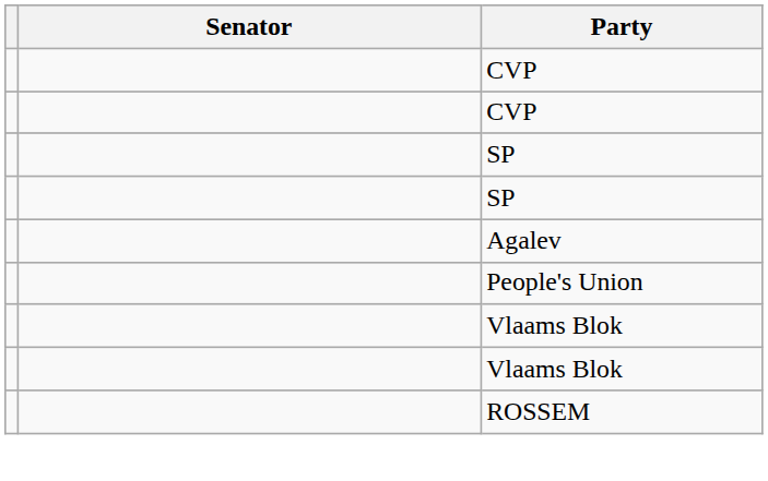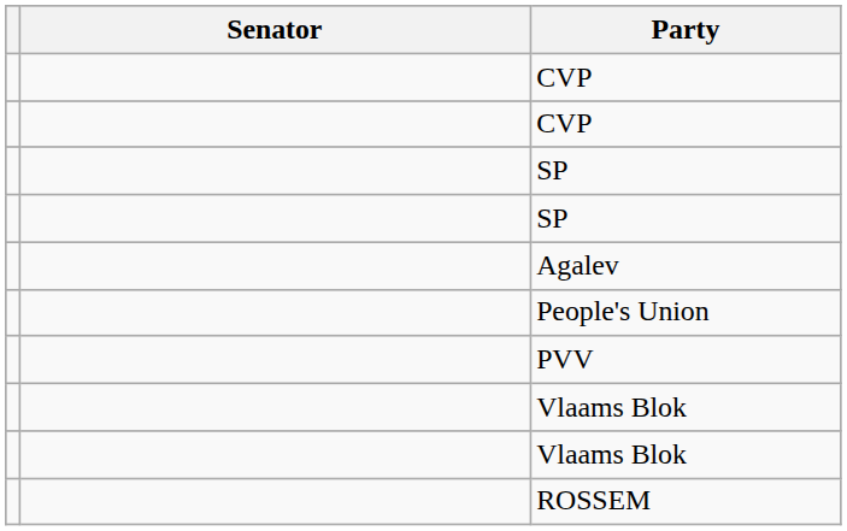+ row: PVV
